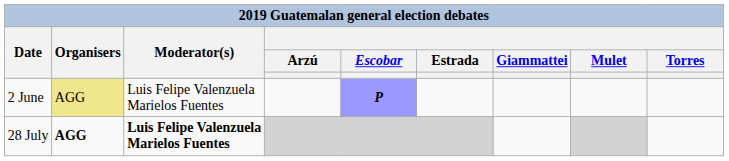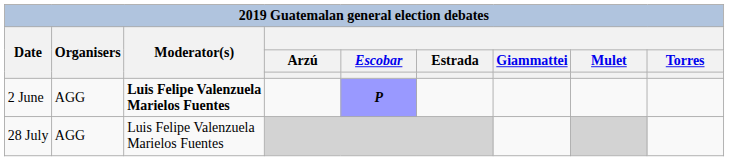2 June | 2019 Guatemalan general election debates / Organisers: khaki background -> no background
2 June | 2019 Guatemalan general election debates / Moderator(s): normal -> bold
28 July | 2019 Guatemalan general election debates / Organisers: bold -> normal
28 July | 2019 Guatemalan general election debates / Moderator(s): bold -> normal
